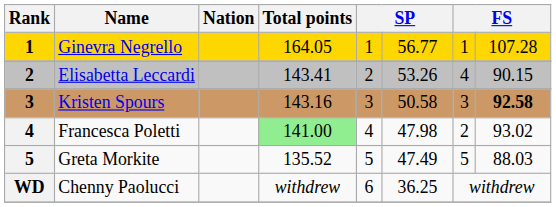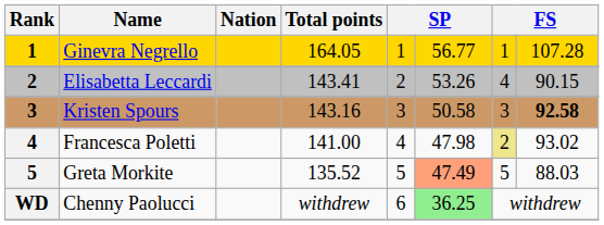Francesca Poletti | Total points: lightgreen background -> no background
Francesca Poletti | column 7: no background -> khaki background
Greta Morkite | column 6: no background -> lightsalmon background
Chenny Paolucci | column 6: no background -> lightgreen background
